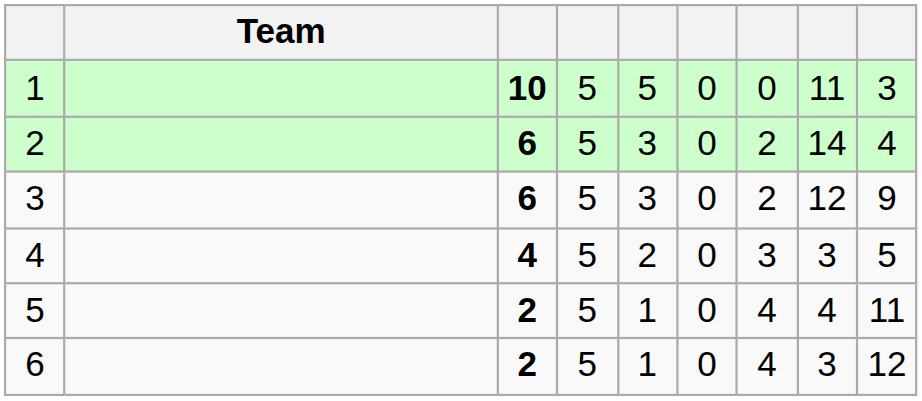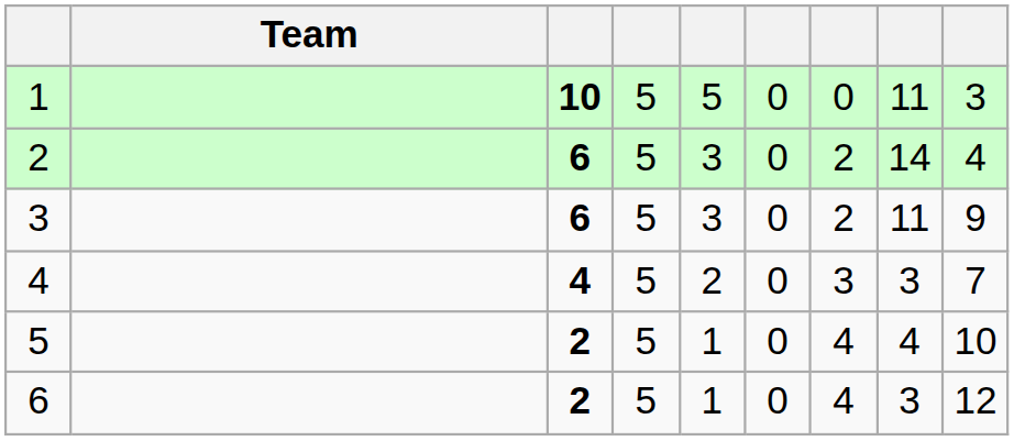row 4 | column 8: 12 -> 11
row 5 | column 9: 5 -> 7
row 6 | column 9: 11 -> 10
